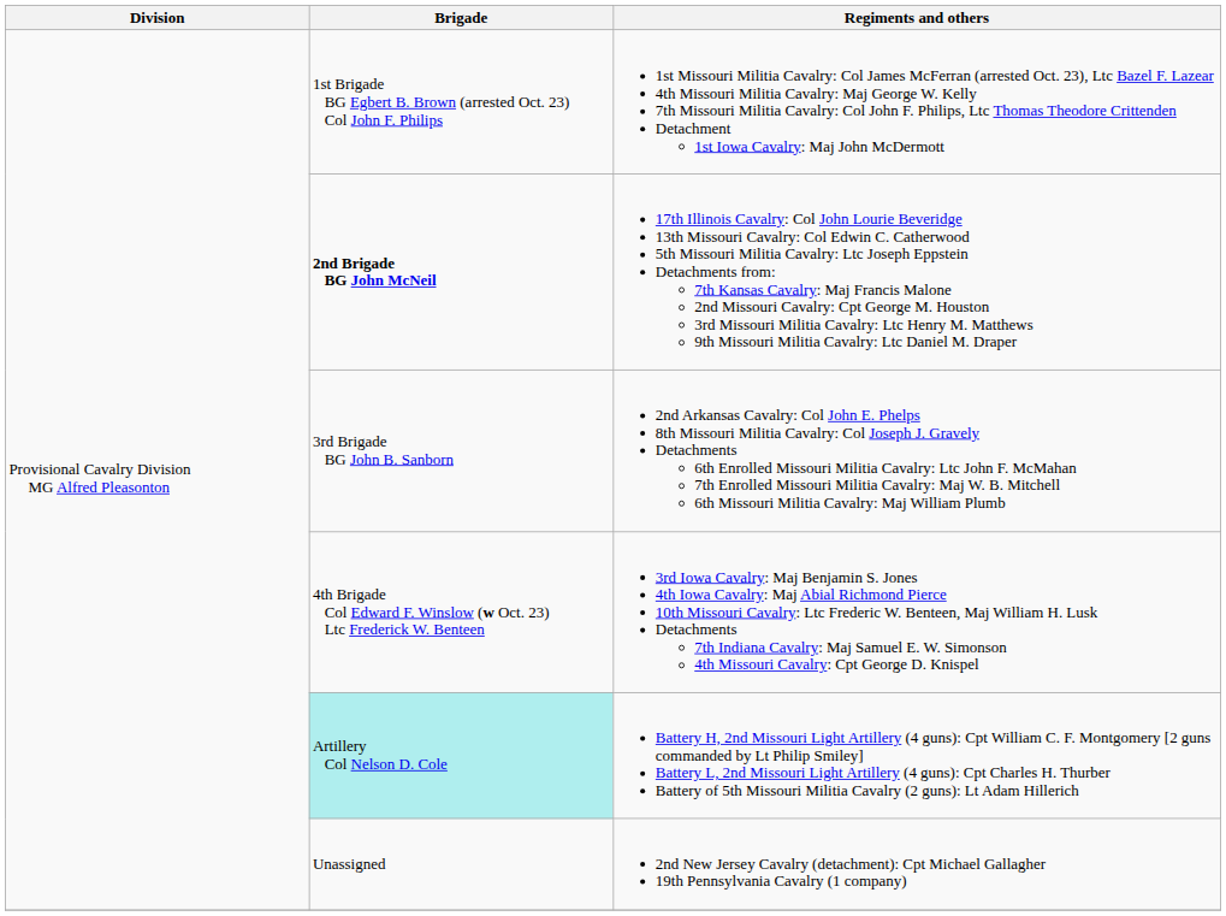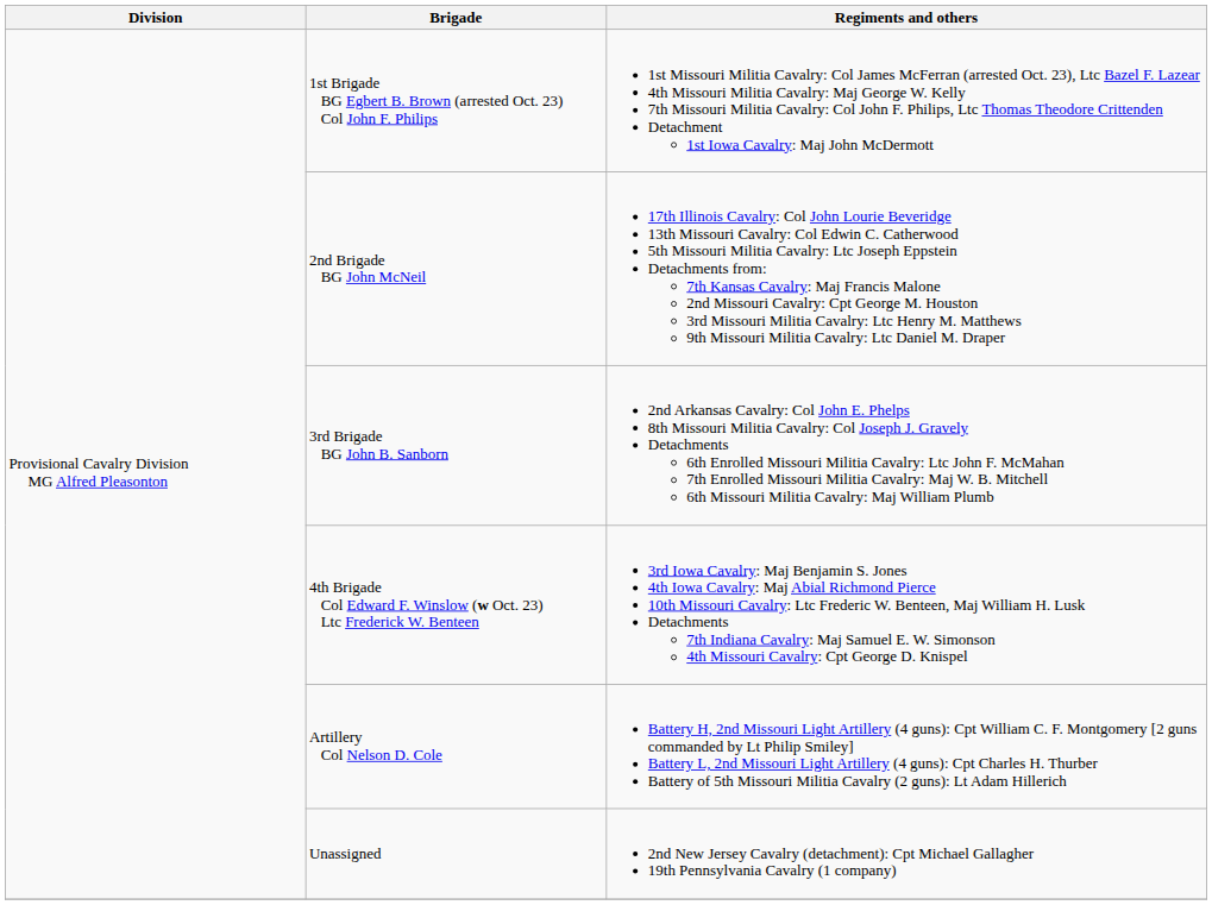2nd Brigade BG John McNeil | Brigade: bold -> normal
Artillery Col Nelson D. Cole | Brigade: paleturquoise background -> no background
